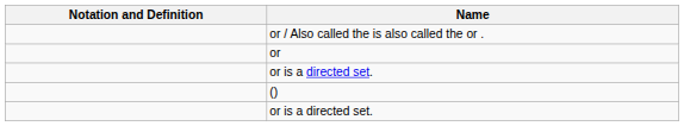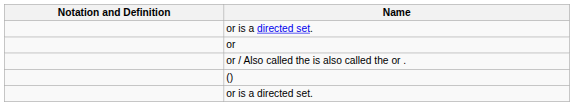row 2 | Name: or / Also called the is also called the or . -> or is a directed set.
row 4 | Name: or is a directed set. -> or / Also called the is also called the or .
